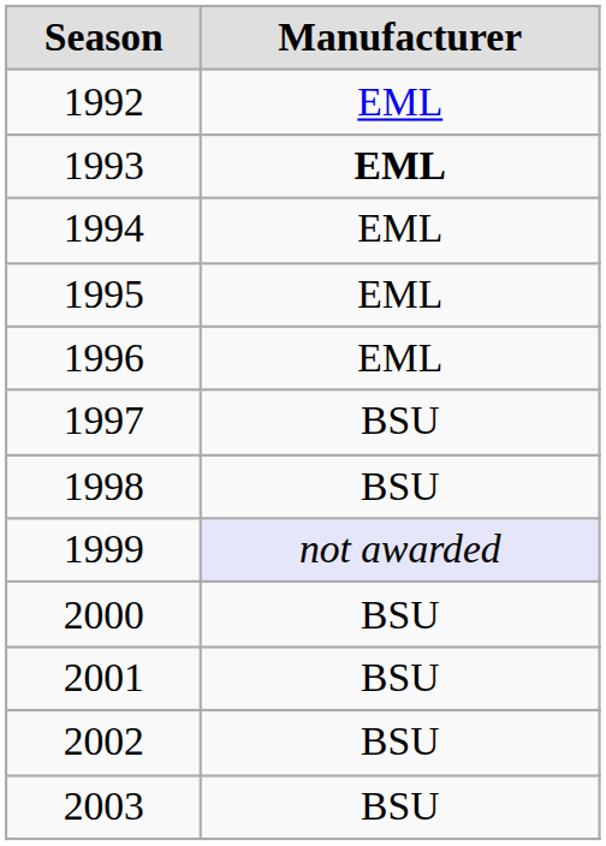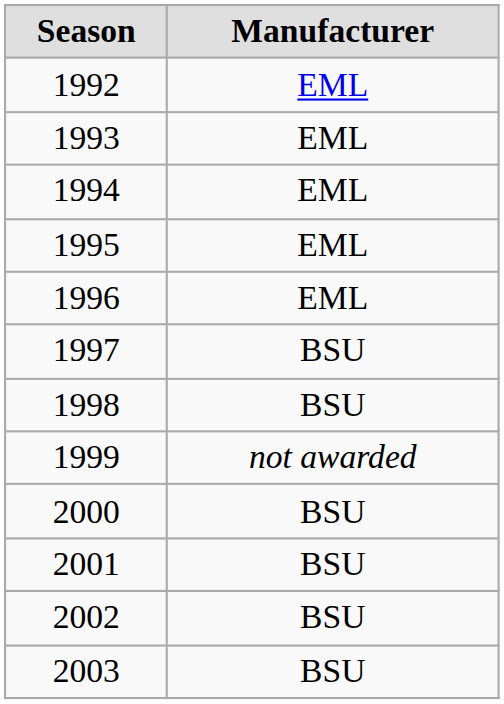1993 | Manufacturer: bold -> normal
1999 | Manufacturer: lavender background -> no background
